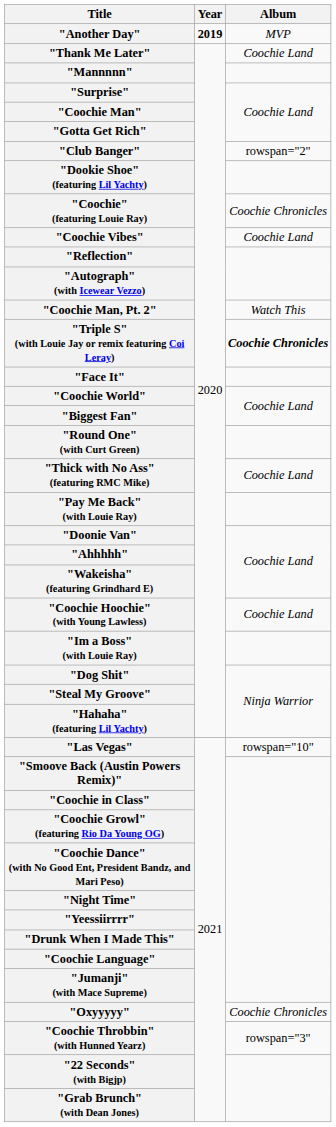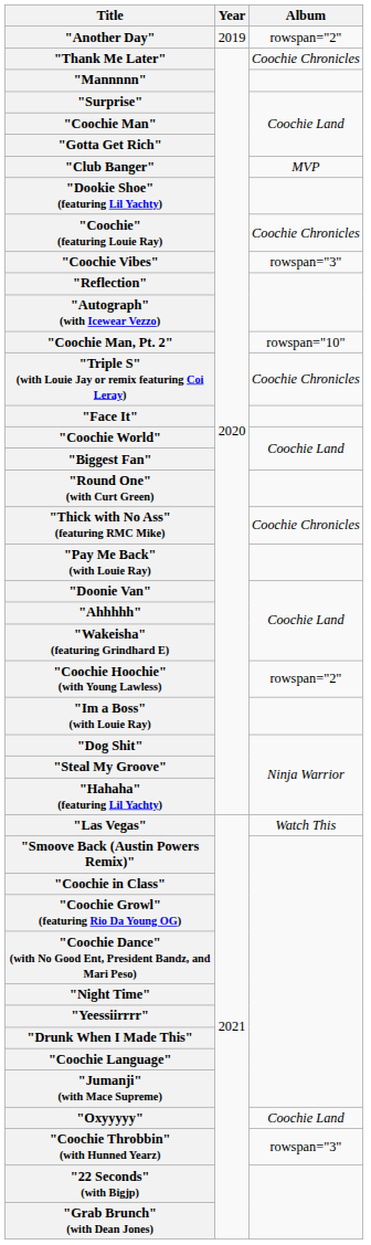"Another Day" | Year: bold -> normal
"Another Day" | Album: MVP -> rowspan="2"
"Thank Me Later" | Album: Coochie Land -> Coochie Chronicles
"Club Banger" | Album: rowspan="2" -> MVP
"Coochie Vibes" | Album: Coochie Land -> rowspan="3"
"Coochie Man, Pt. 2" | Album: Watch This -> rowspan="10"
"Triple S" (with Louie Jay or remix featuring Coi Leray) | Album: bold -> normal
"Thick with No Ass" (featuring RMC Mike) | Album: Coochie Land -> Coochie Chronicles
"Coochie Hoochie" (with Young Lawless) | Album: Coochie Land -> rowspan="2"
"Las Vegas" | Album: rowspan="10" -> Watch This
"Oxyyyyy" | Album: Coochie Chronicles -> Coochie Land
